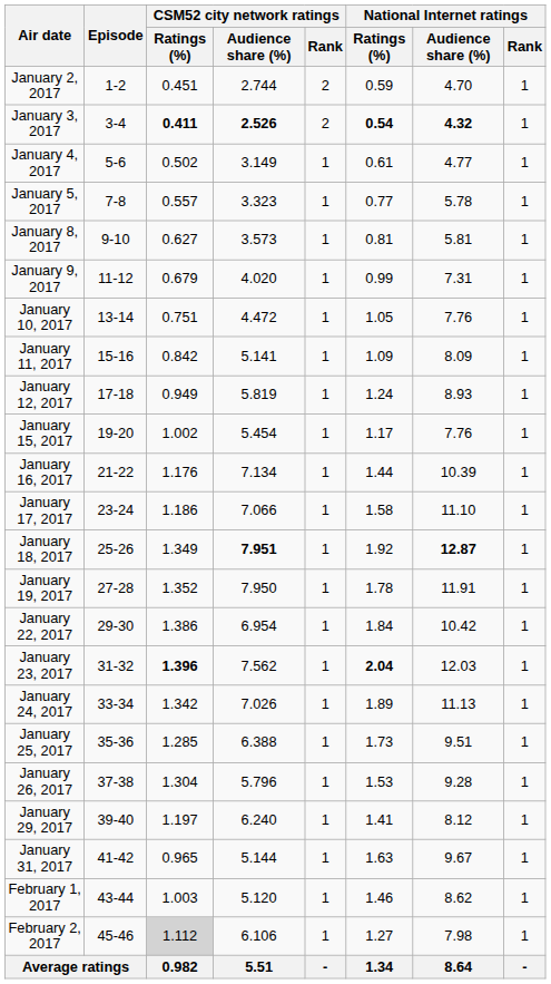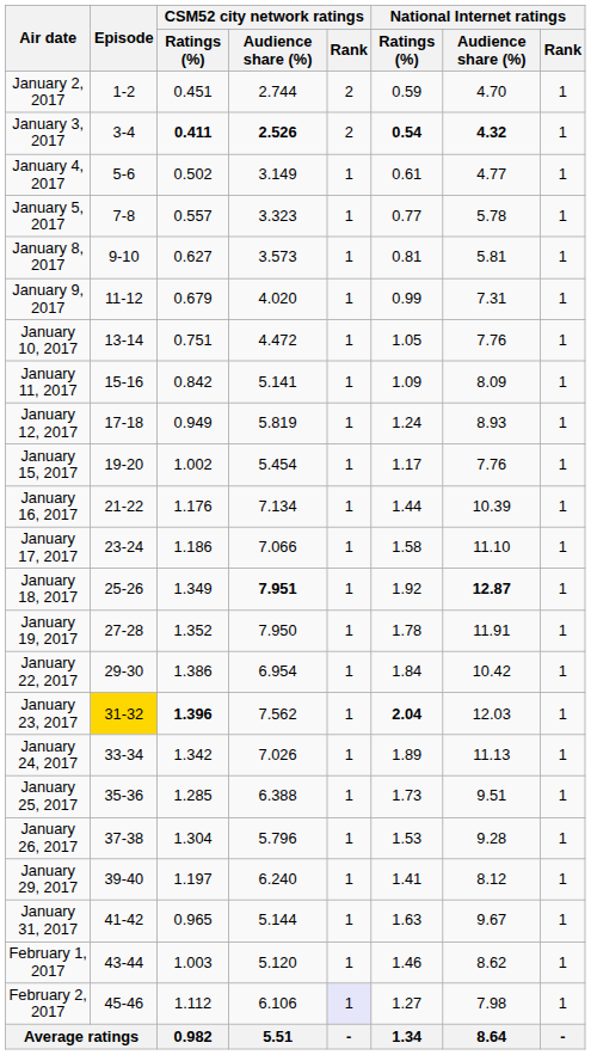January 23, 2017 | Episode: no background -> gold background
February 2, 2017 | CSM52 city network ratings / Ratings (%): lightgrey background -> no background
February 2, 2017 | CSM52 city network ratings / Rank: no background -> lavender background
